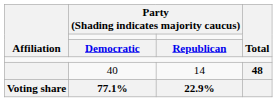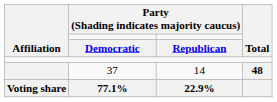48 | column 2: 40 -> 37
